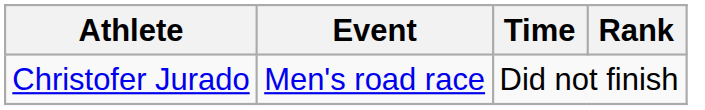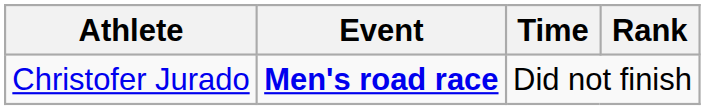Christofer Jurado | Event: normal -> bold
